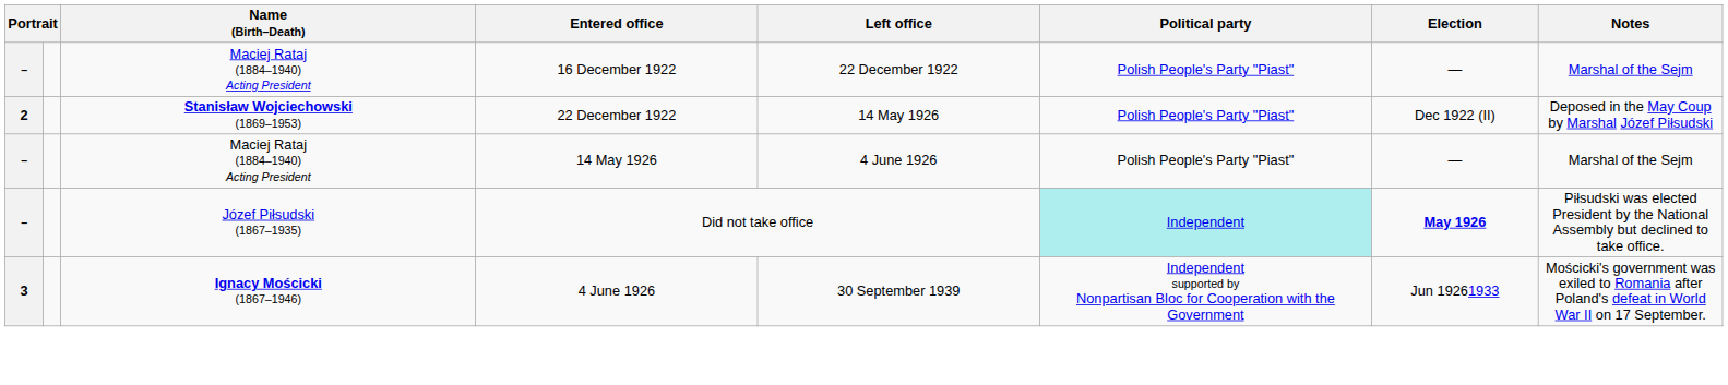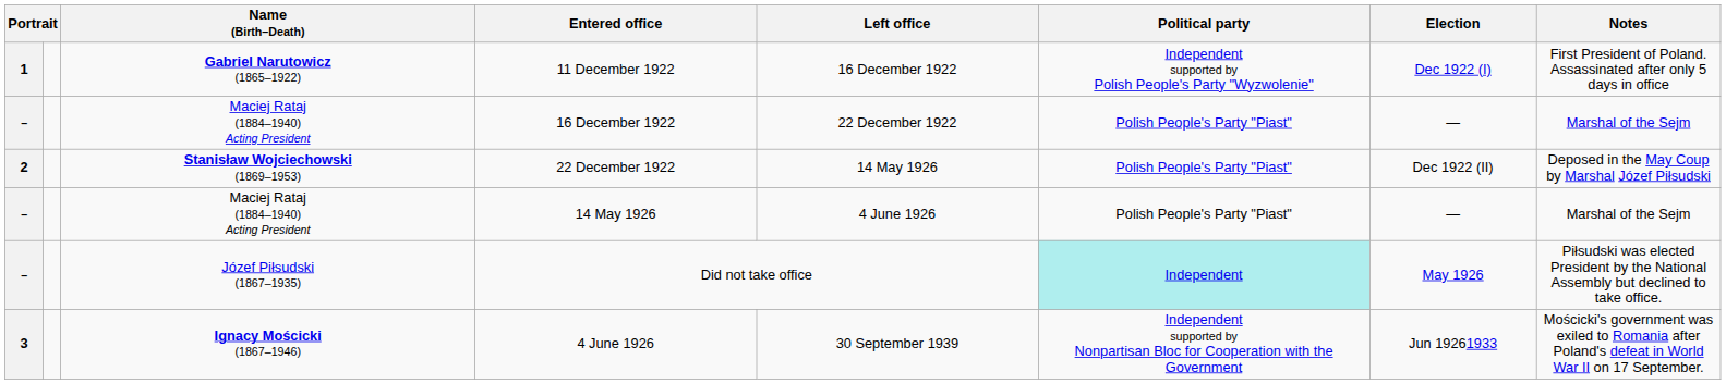+ row: 1 | Gabriel Narutowicz (1865–1922) | 11 December 1922 | 16 December 1922 | Independent supported by Polish People's Party "Wyzwolenie" | Dec 1922 (I) | First President of Poland. Assassinated after only 5 days in office
Did not take office | Election: bold -> normal
